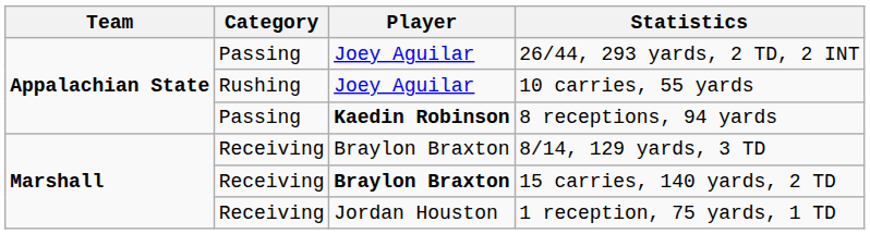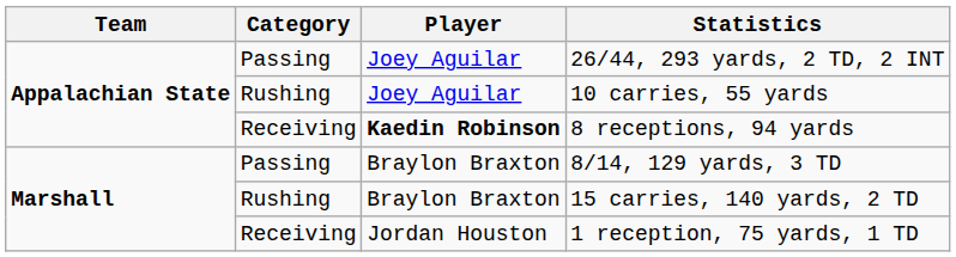8 receptions, 94 yards | Category: Passing -> Receiving
8/14, 129 yards, 3 TD | Category: Receiving -> Passing
15 carries, 140 yards, 2 TD | Category: Receiving -> Rushing
15 carries, 140 yards, 2 TD | Player: bold -> normal
